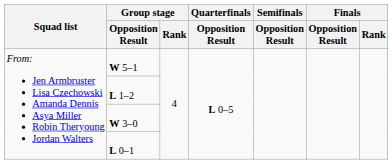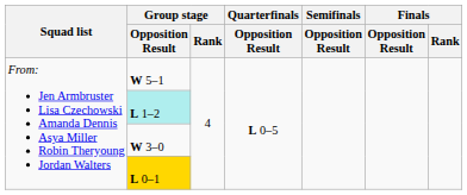L 1–2 | Group stage / Opposition Result: no background -> paleturquoise background
L 0–1 | Group stage / Opposition Result: no background -> gold background
